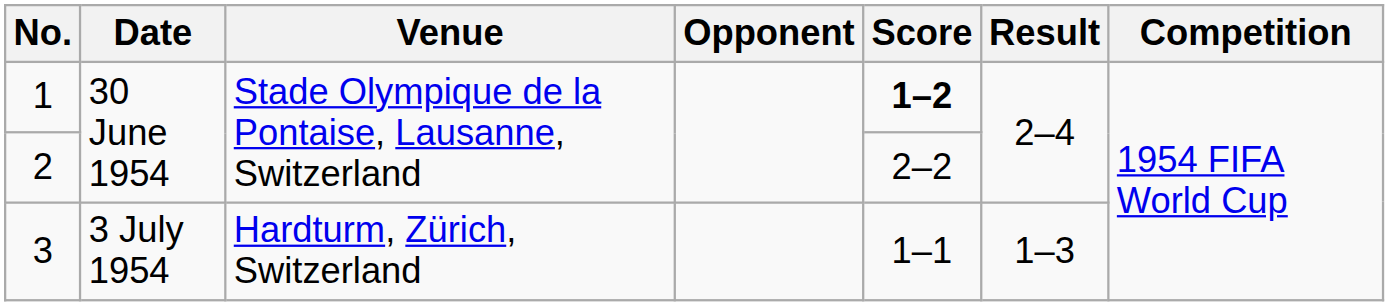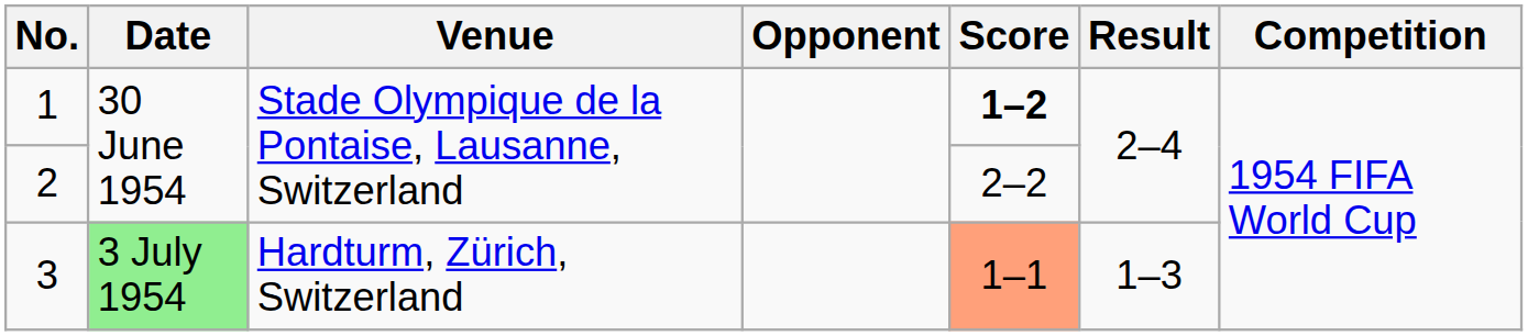3 | Date: no background -> lightgreen background
3 | Score: no background -> lightsalmon background
